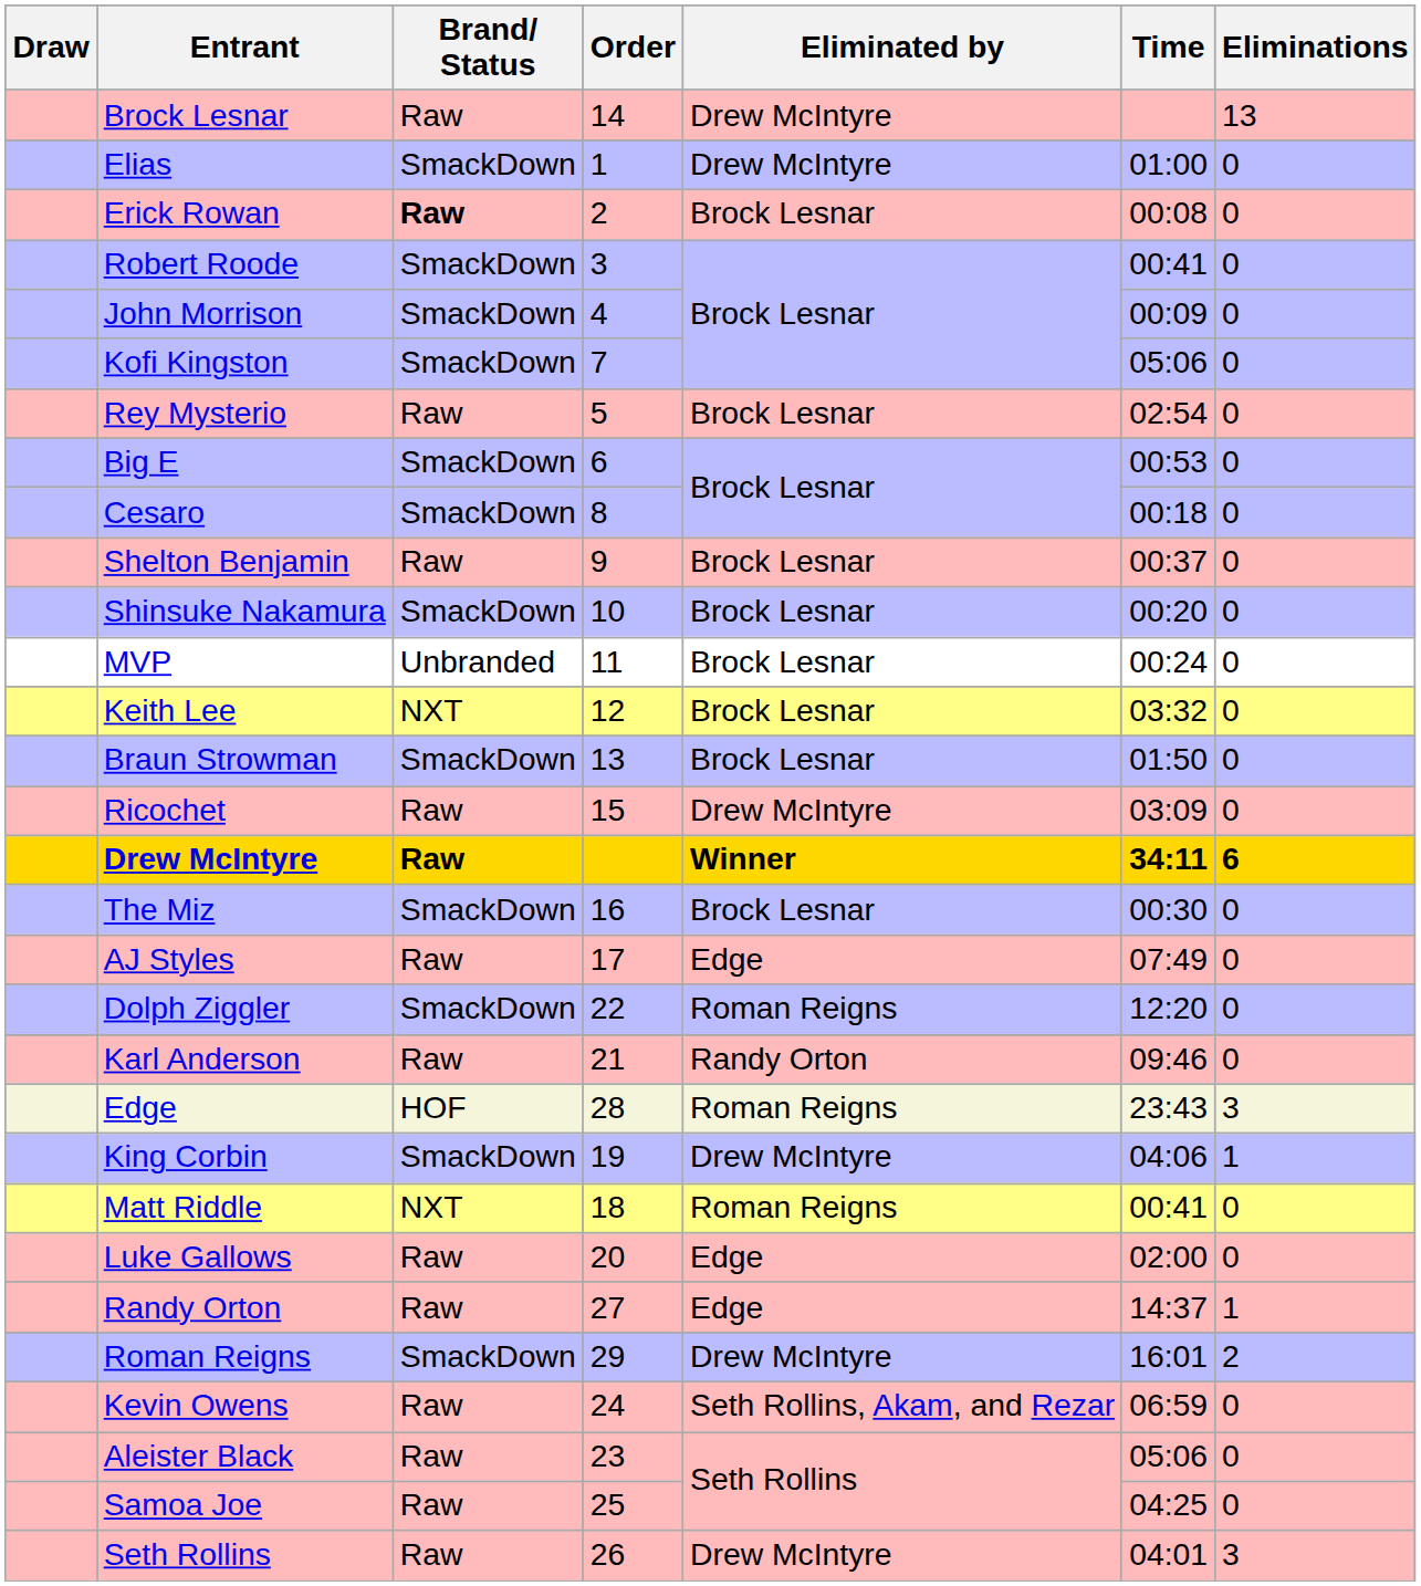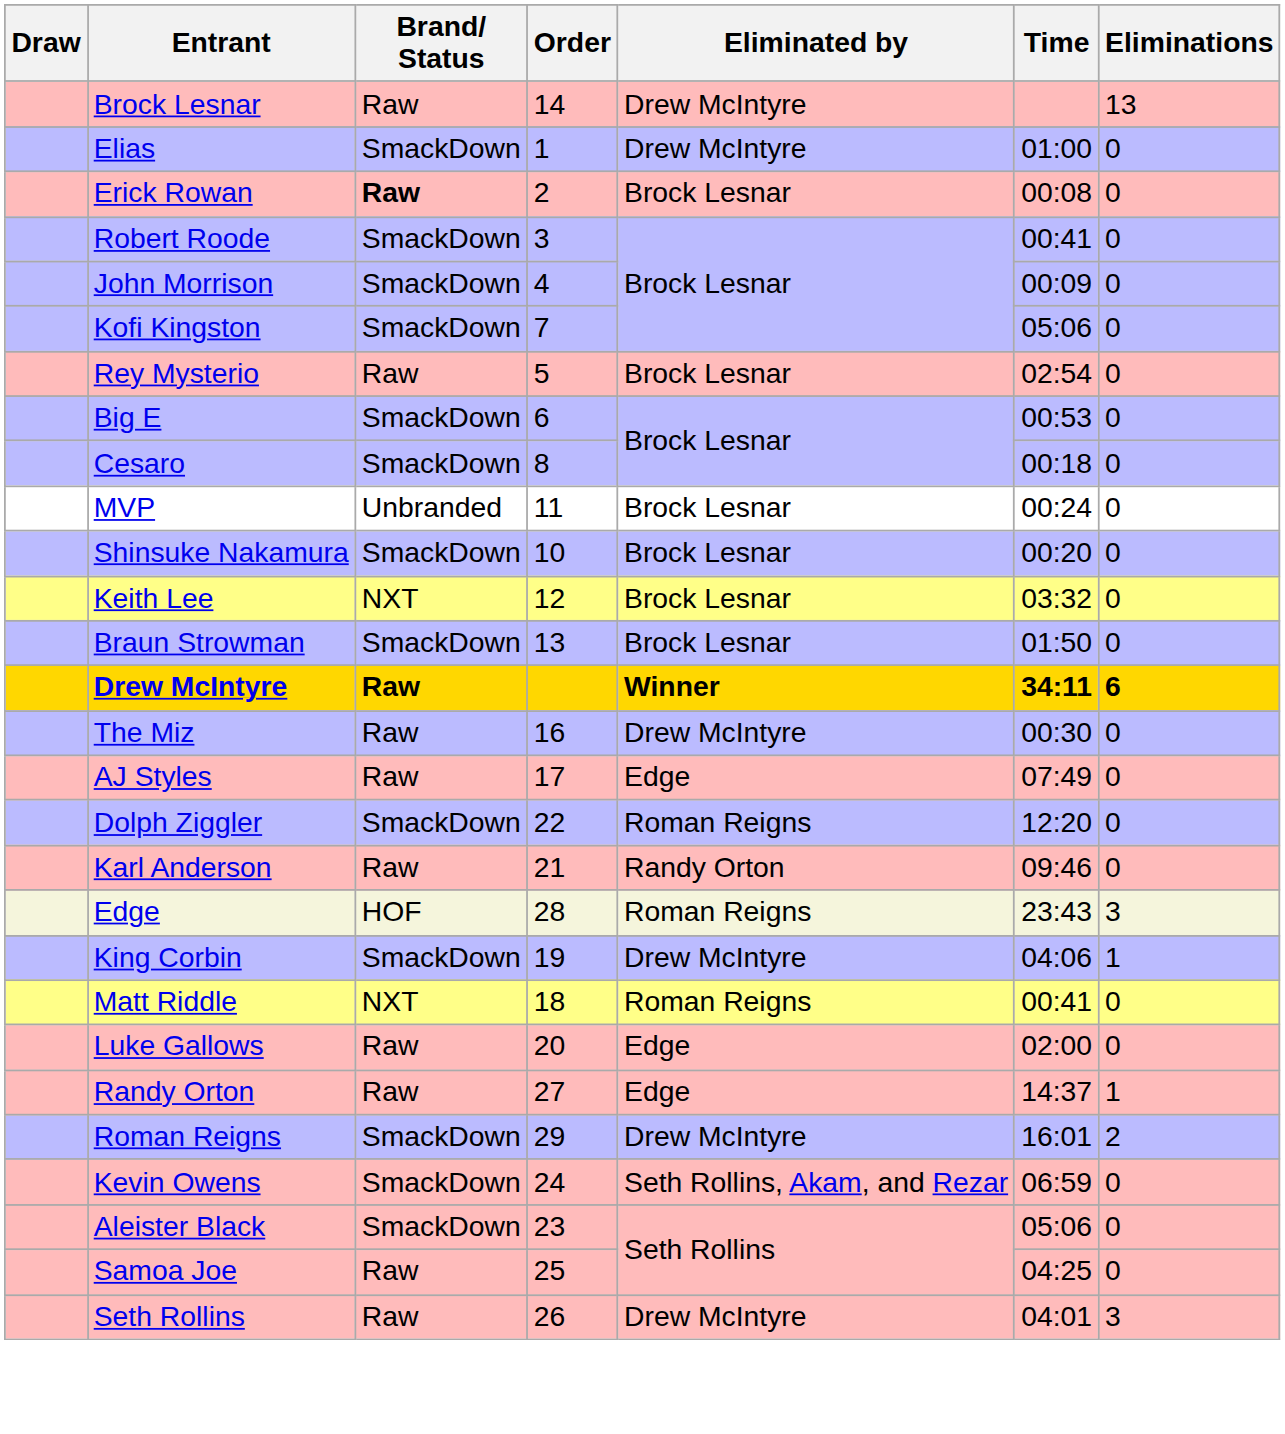- row: Shelton Benjamin | Raw | 9 | Brock Lesnar | 00:37 | 0
rows swapped: Shinsuke Nakamura <-> MVP
- row: Ricochet | Raw | 15 | Drew McIntyre | 03:09 | 0
The Miz | Brand/ Status: SmackDown -> Raw
The Miz | Eliminated by: Brock Lesnar -> Drew McIntyre
Kevin Owens | Brand/ Status: Raw -> SmackDown
Aleister Black | Brand/ Status: Raw -> SmackDown
